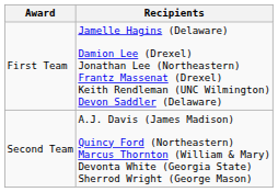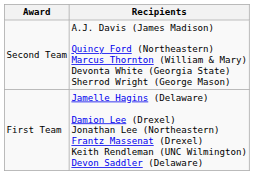rows swapped: First Team <-> Second Team
